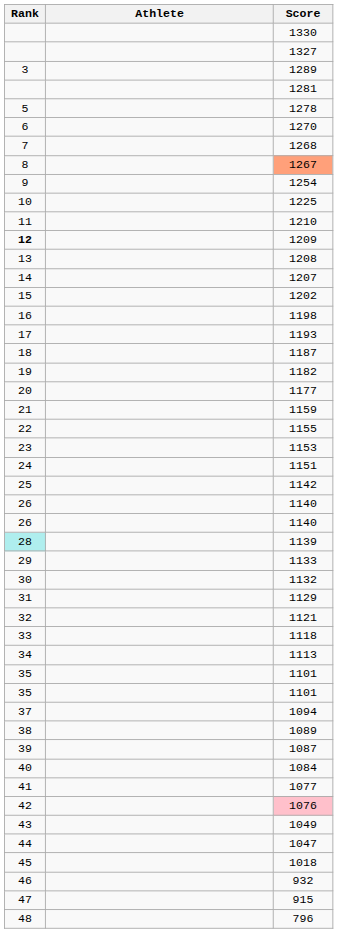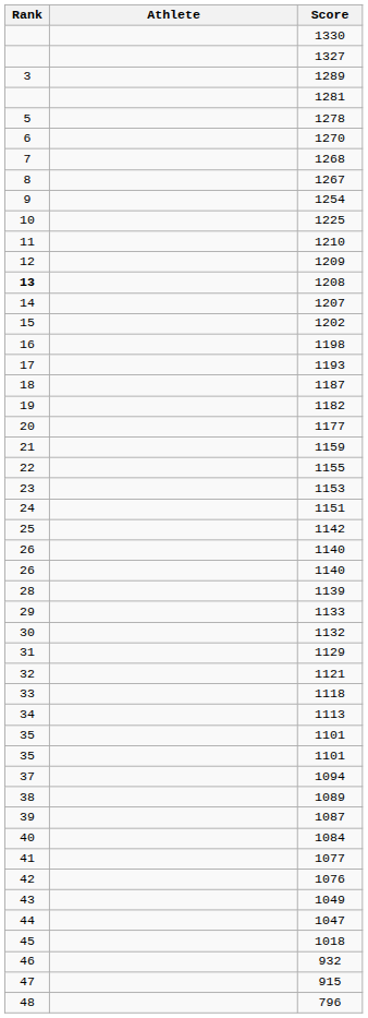1267 | Score: lightsalmon background -> no background
1209 | Rank: bold -> normal
1208 | Rank: normal -> bold
1139 | Rank: paleturquoise background -> no background
1076 | Score: pink background -> no background
